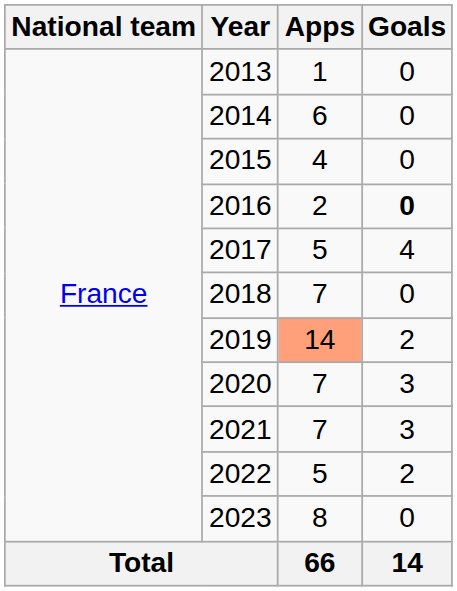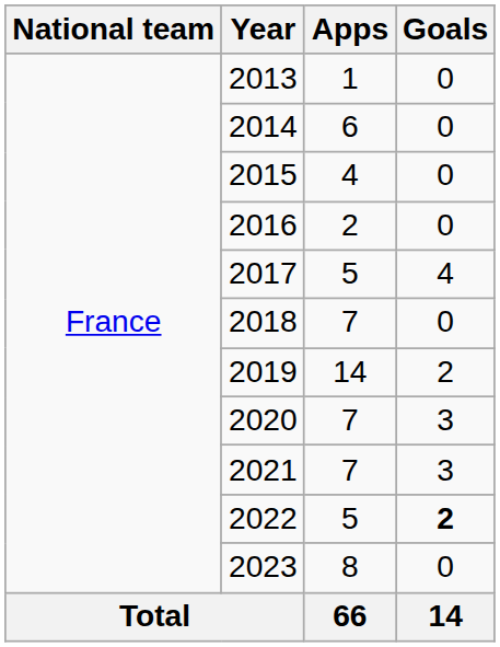2016 | Goals: bold -> normal
2019 | Apps: lightsalmon background -> no background
2022 | Goals: normal -> bold
